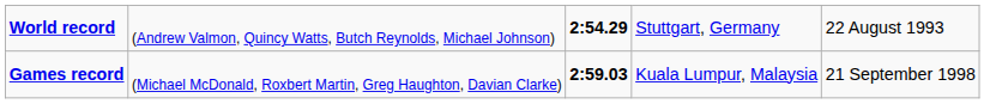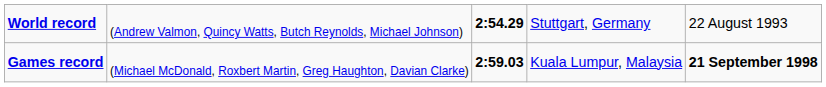Games record | column 5: normal -> bold
